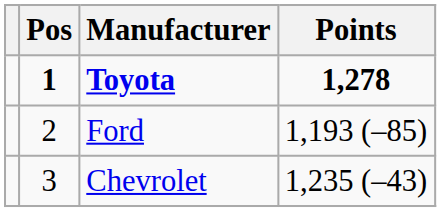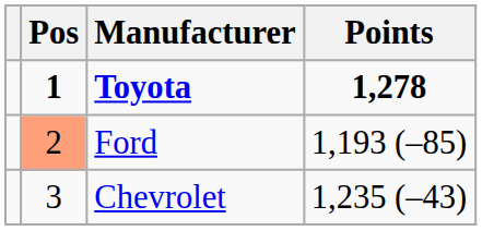Ford | Pos: no background -> lightsalmon background
